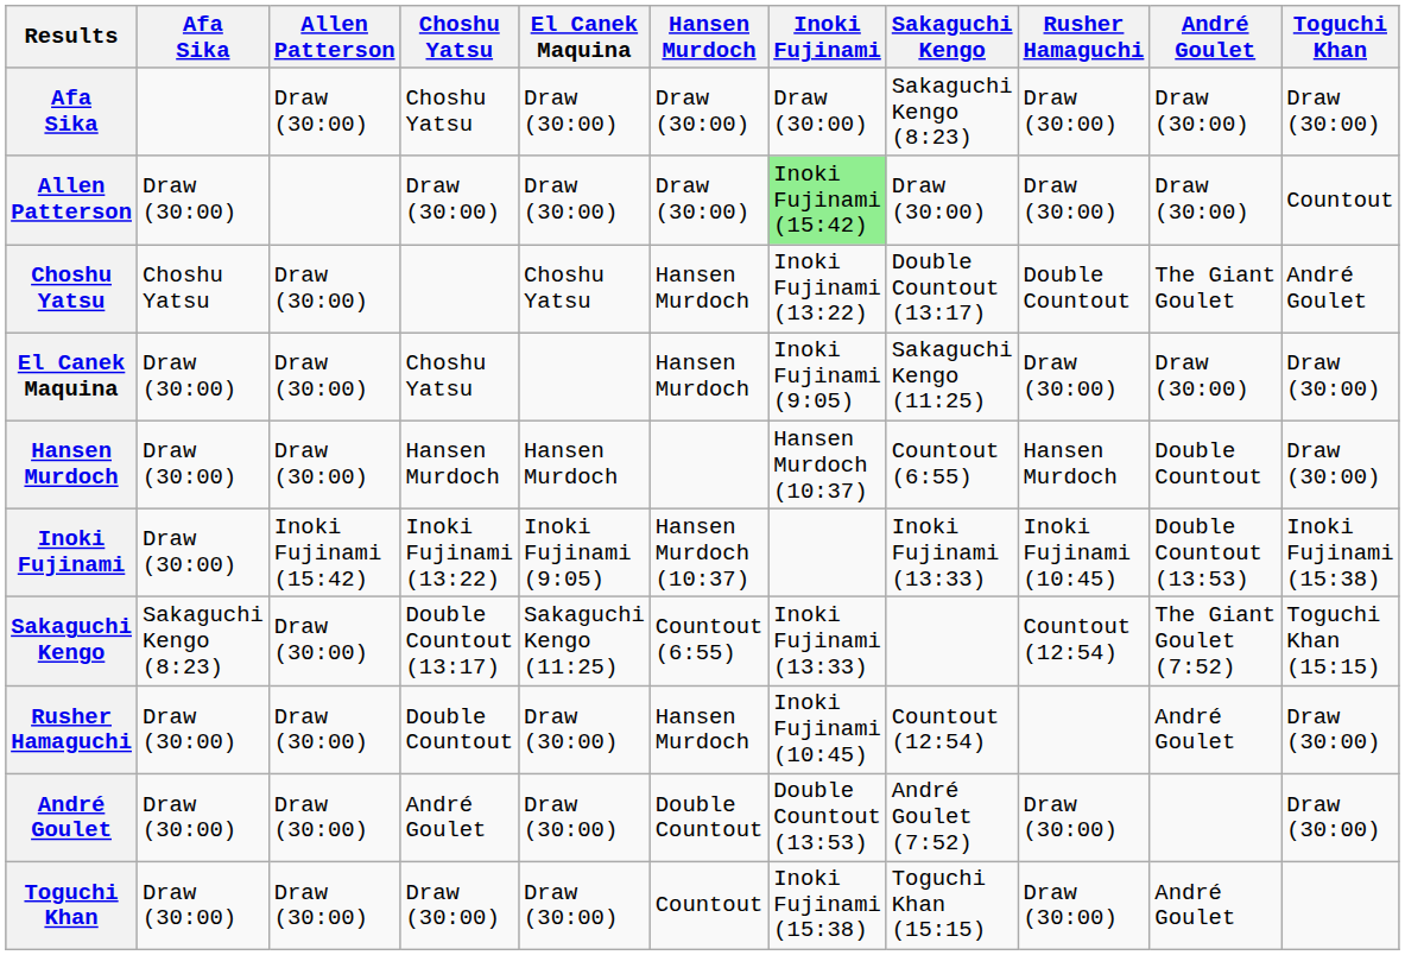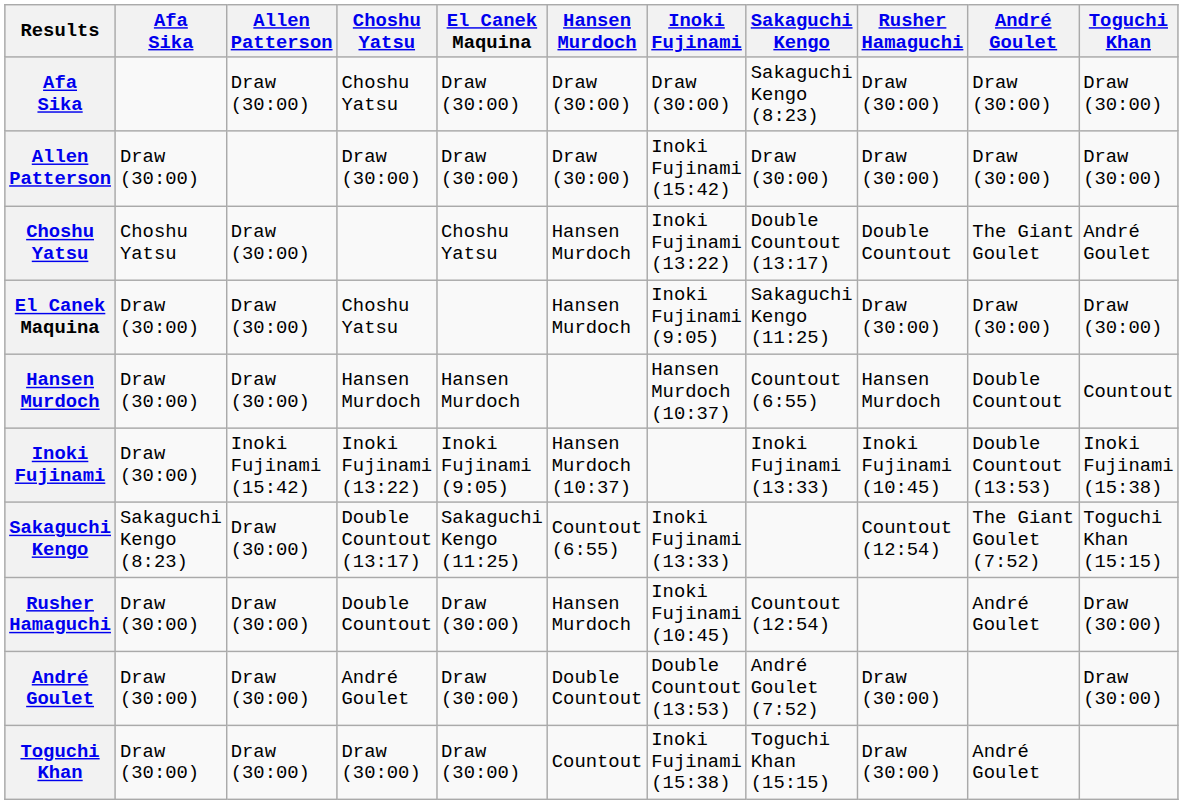row 3 | Inoki Fujinami: lightgreen background -> no background
row 3 | Toguchi Khan: Countout -> Draw (30:00)
row 6 | Toguchi Khan: Draw (30:00) -> Countout
